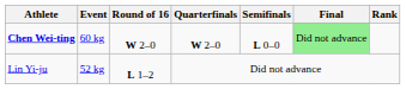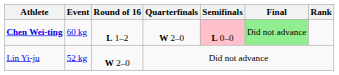Chen Wei-ting | Round of 16: W 2–0 -> L 1–2
Chen Wei-ting | Semifinals: no background -> pink background
Lin Yi-ju | Round of 16: L 1–2 -> W 2–0
